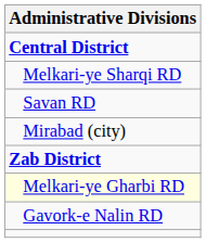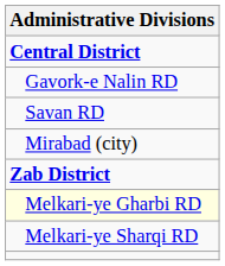row 3 | column 1: Melkari-ye Sharqi RD -> Gavork-e Nalin RD
row 8 | column 1: Gavork-e Nalin RD -> Melkari-ye Sharqi RD
